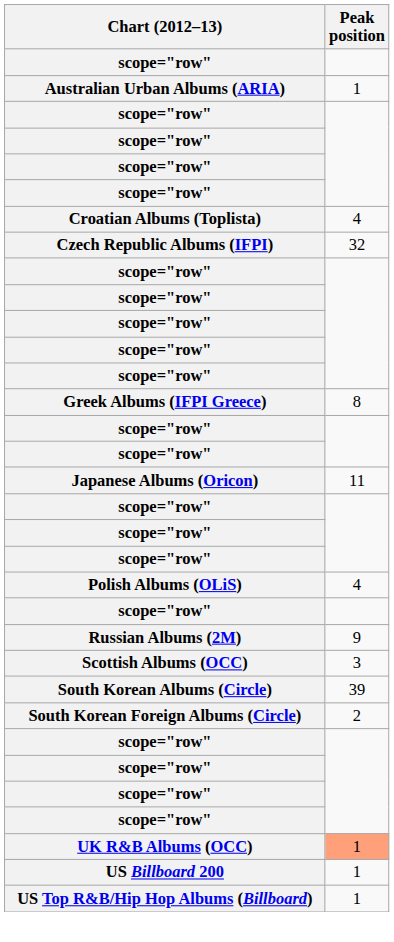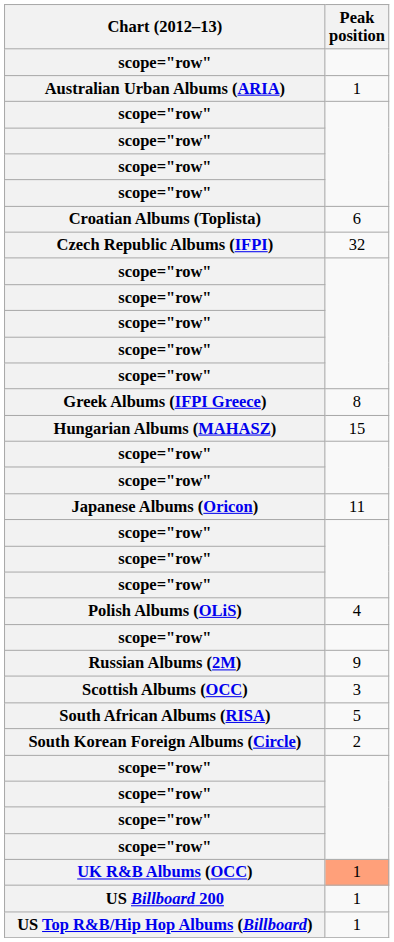Croatian Albums (Toplista) | Peak position: 4 -> 6
+ row: Hungarian Albums (MAHASZ) | 15
+ row: South African Albums (RISA) | 5
- row: South Korean Albums (Circle) | 39
